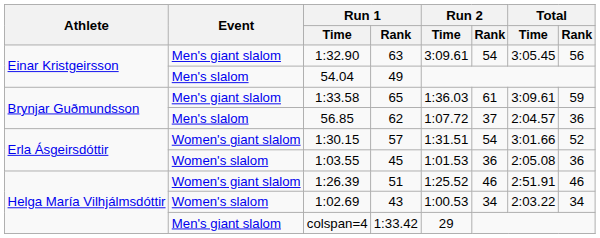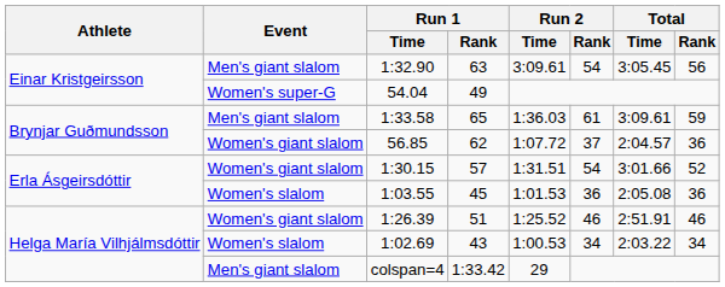54.04 | Event: Men's slalom -> Women's super-G
56.85 | Event: Men's slalom -> Women's giant slalom
